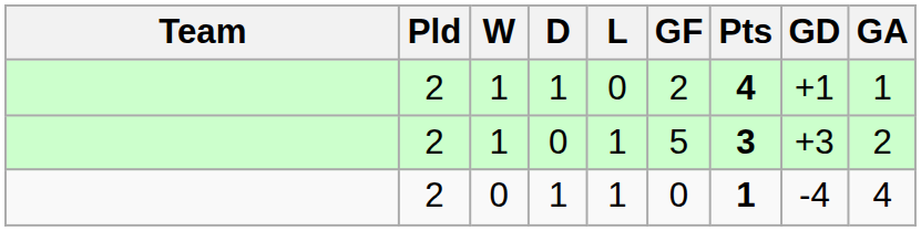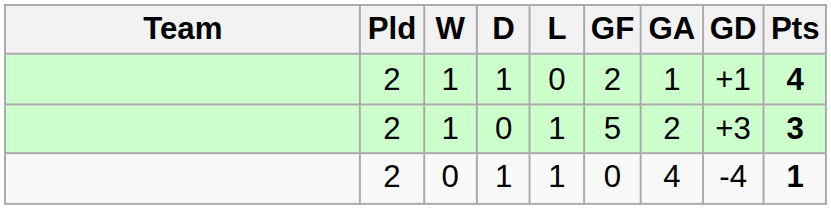columns swapped: GA <-> Pts
